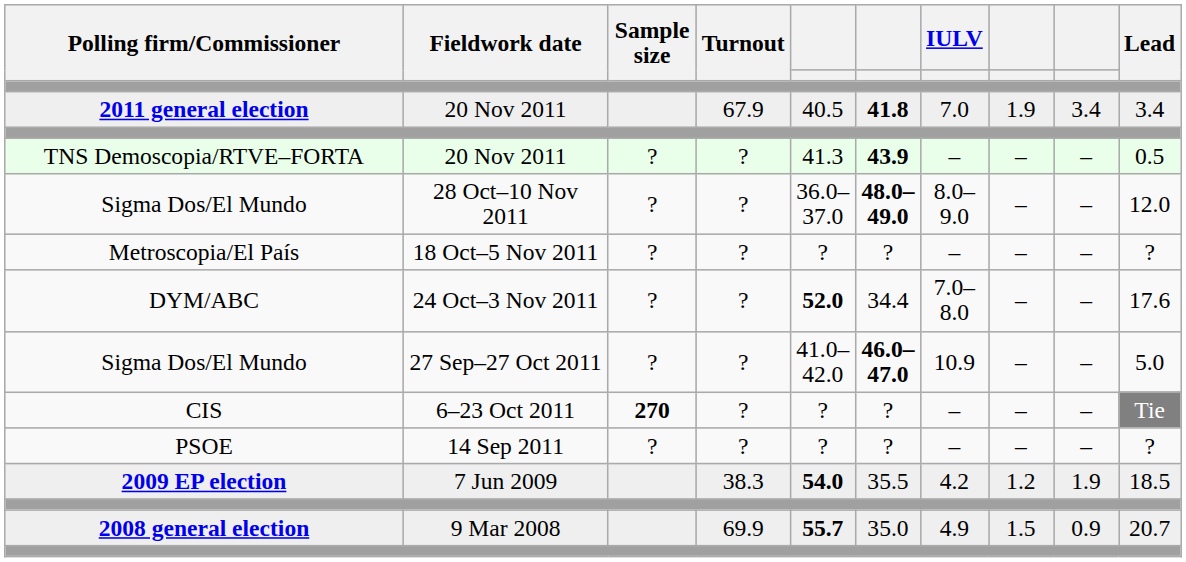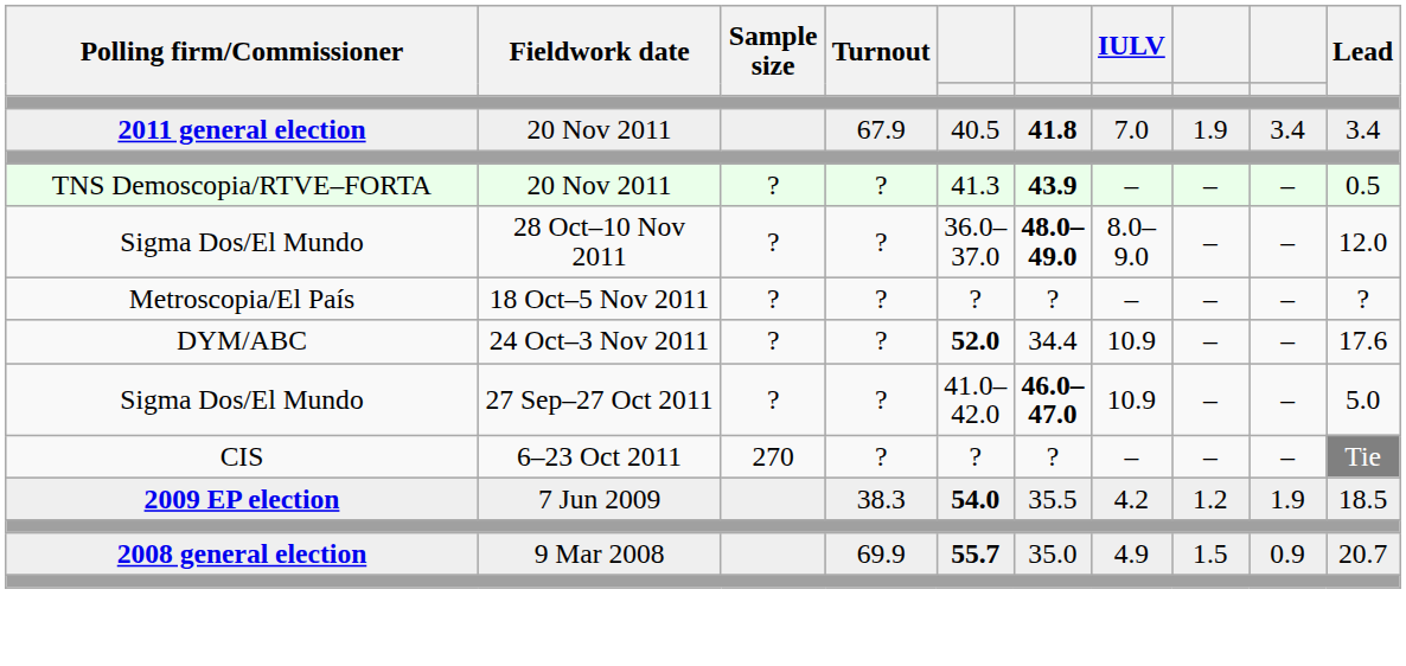DYM/ABC | IULV: 7.0– 8.0 -> 10.9
CIS | Sample size: bold -> normal
- row: PSOE | 14 Sep 2011 | ? | ? | ? | ? | – | – | – | ?
